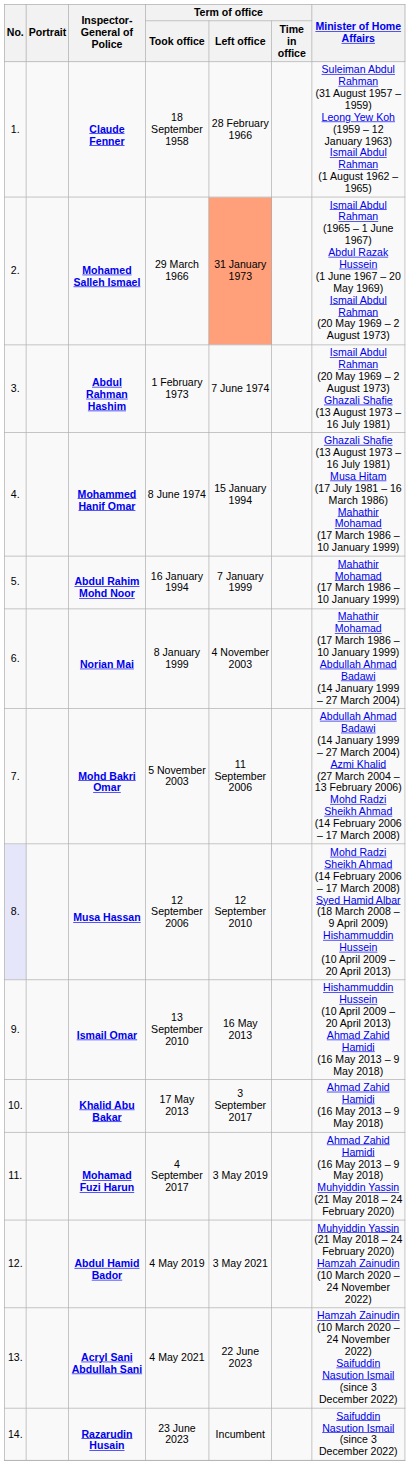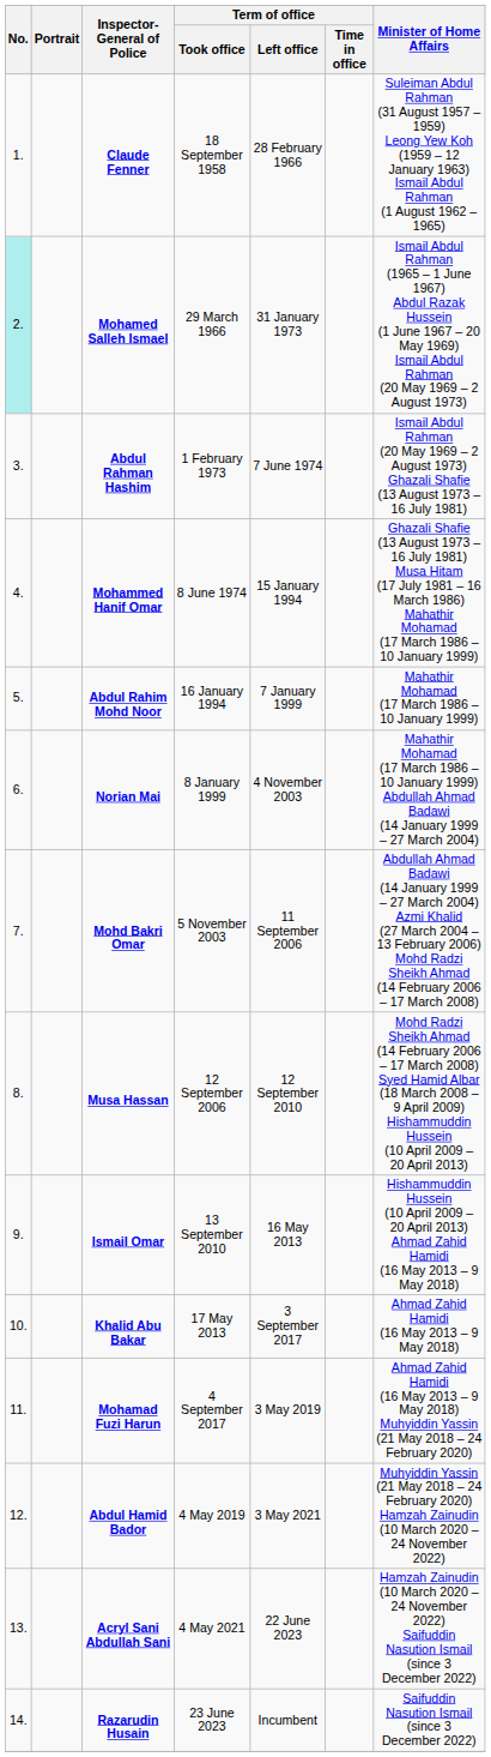Mohamed Salleh Ismael | No.: no background -> paleturquoise background
Mohamed Salleh Ismael | Term of office / Left office: lightsalmon background -> no background
Musa Hassan | No.: lavender background -> no background
